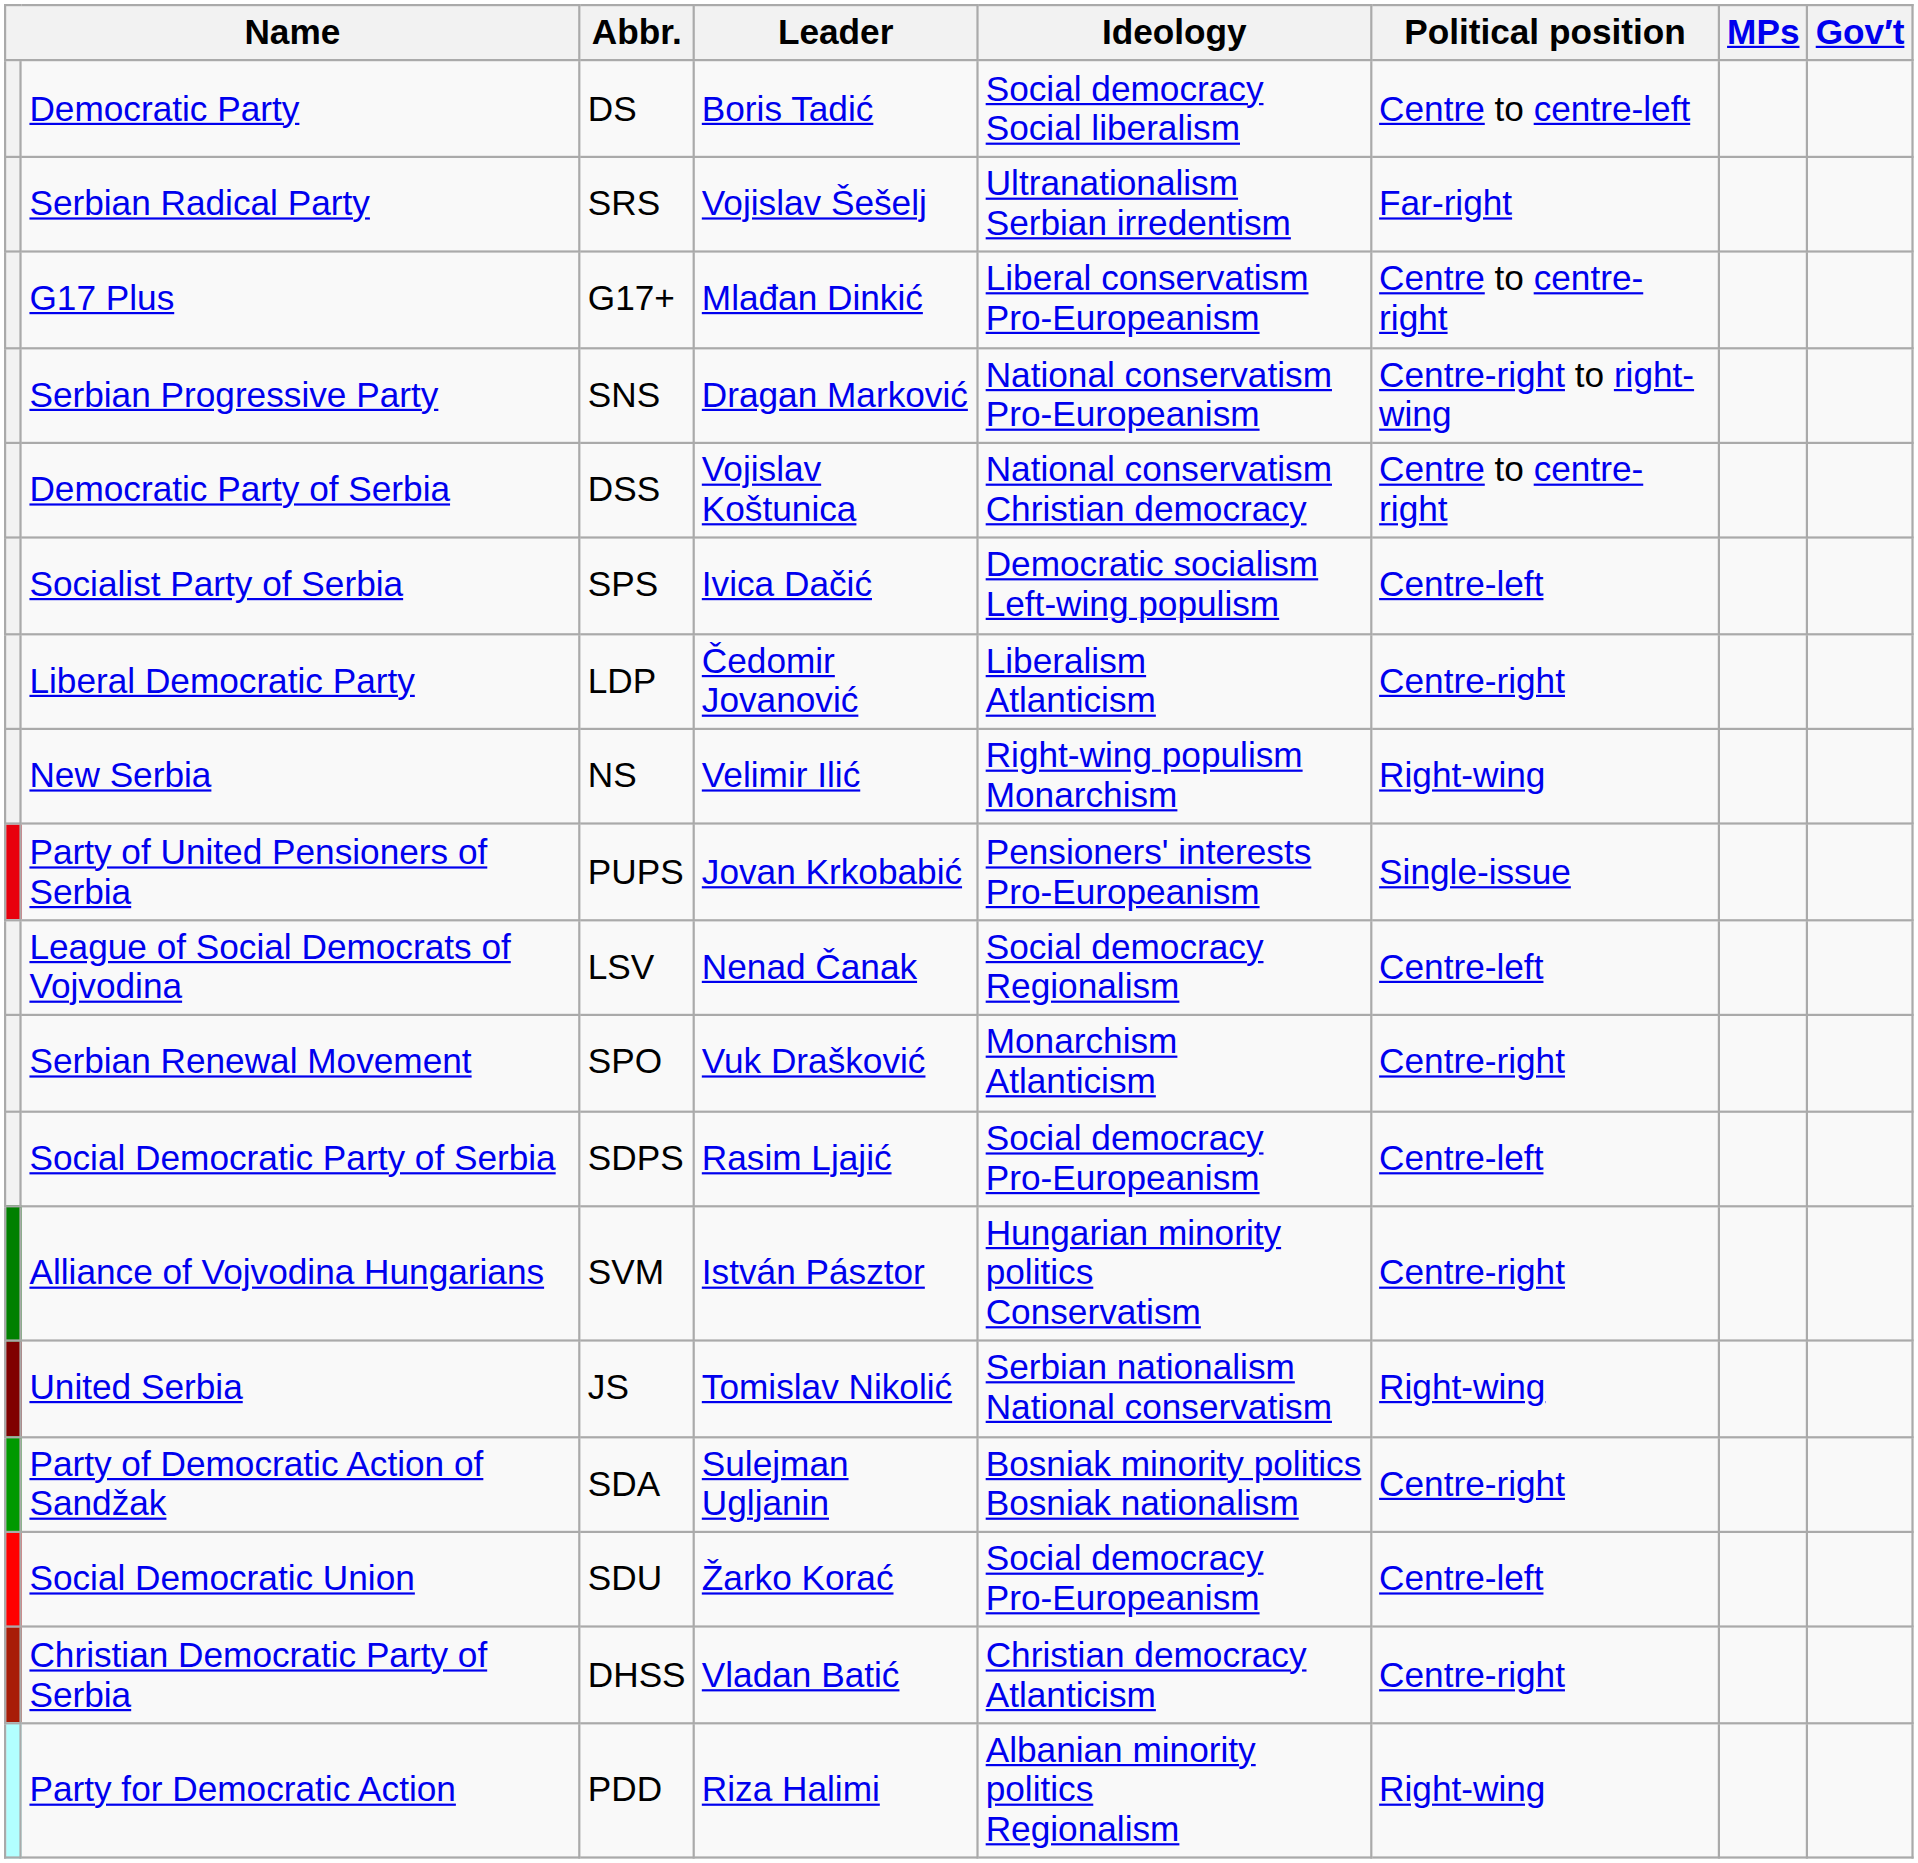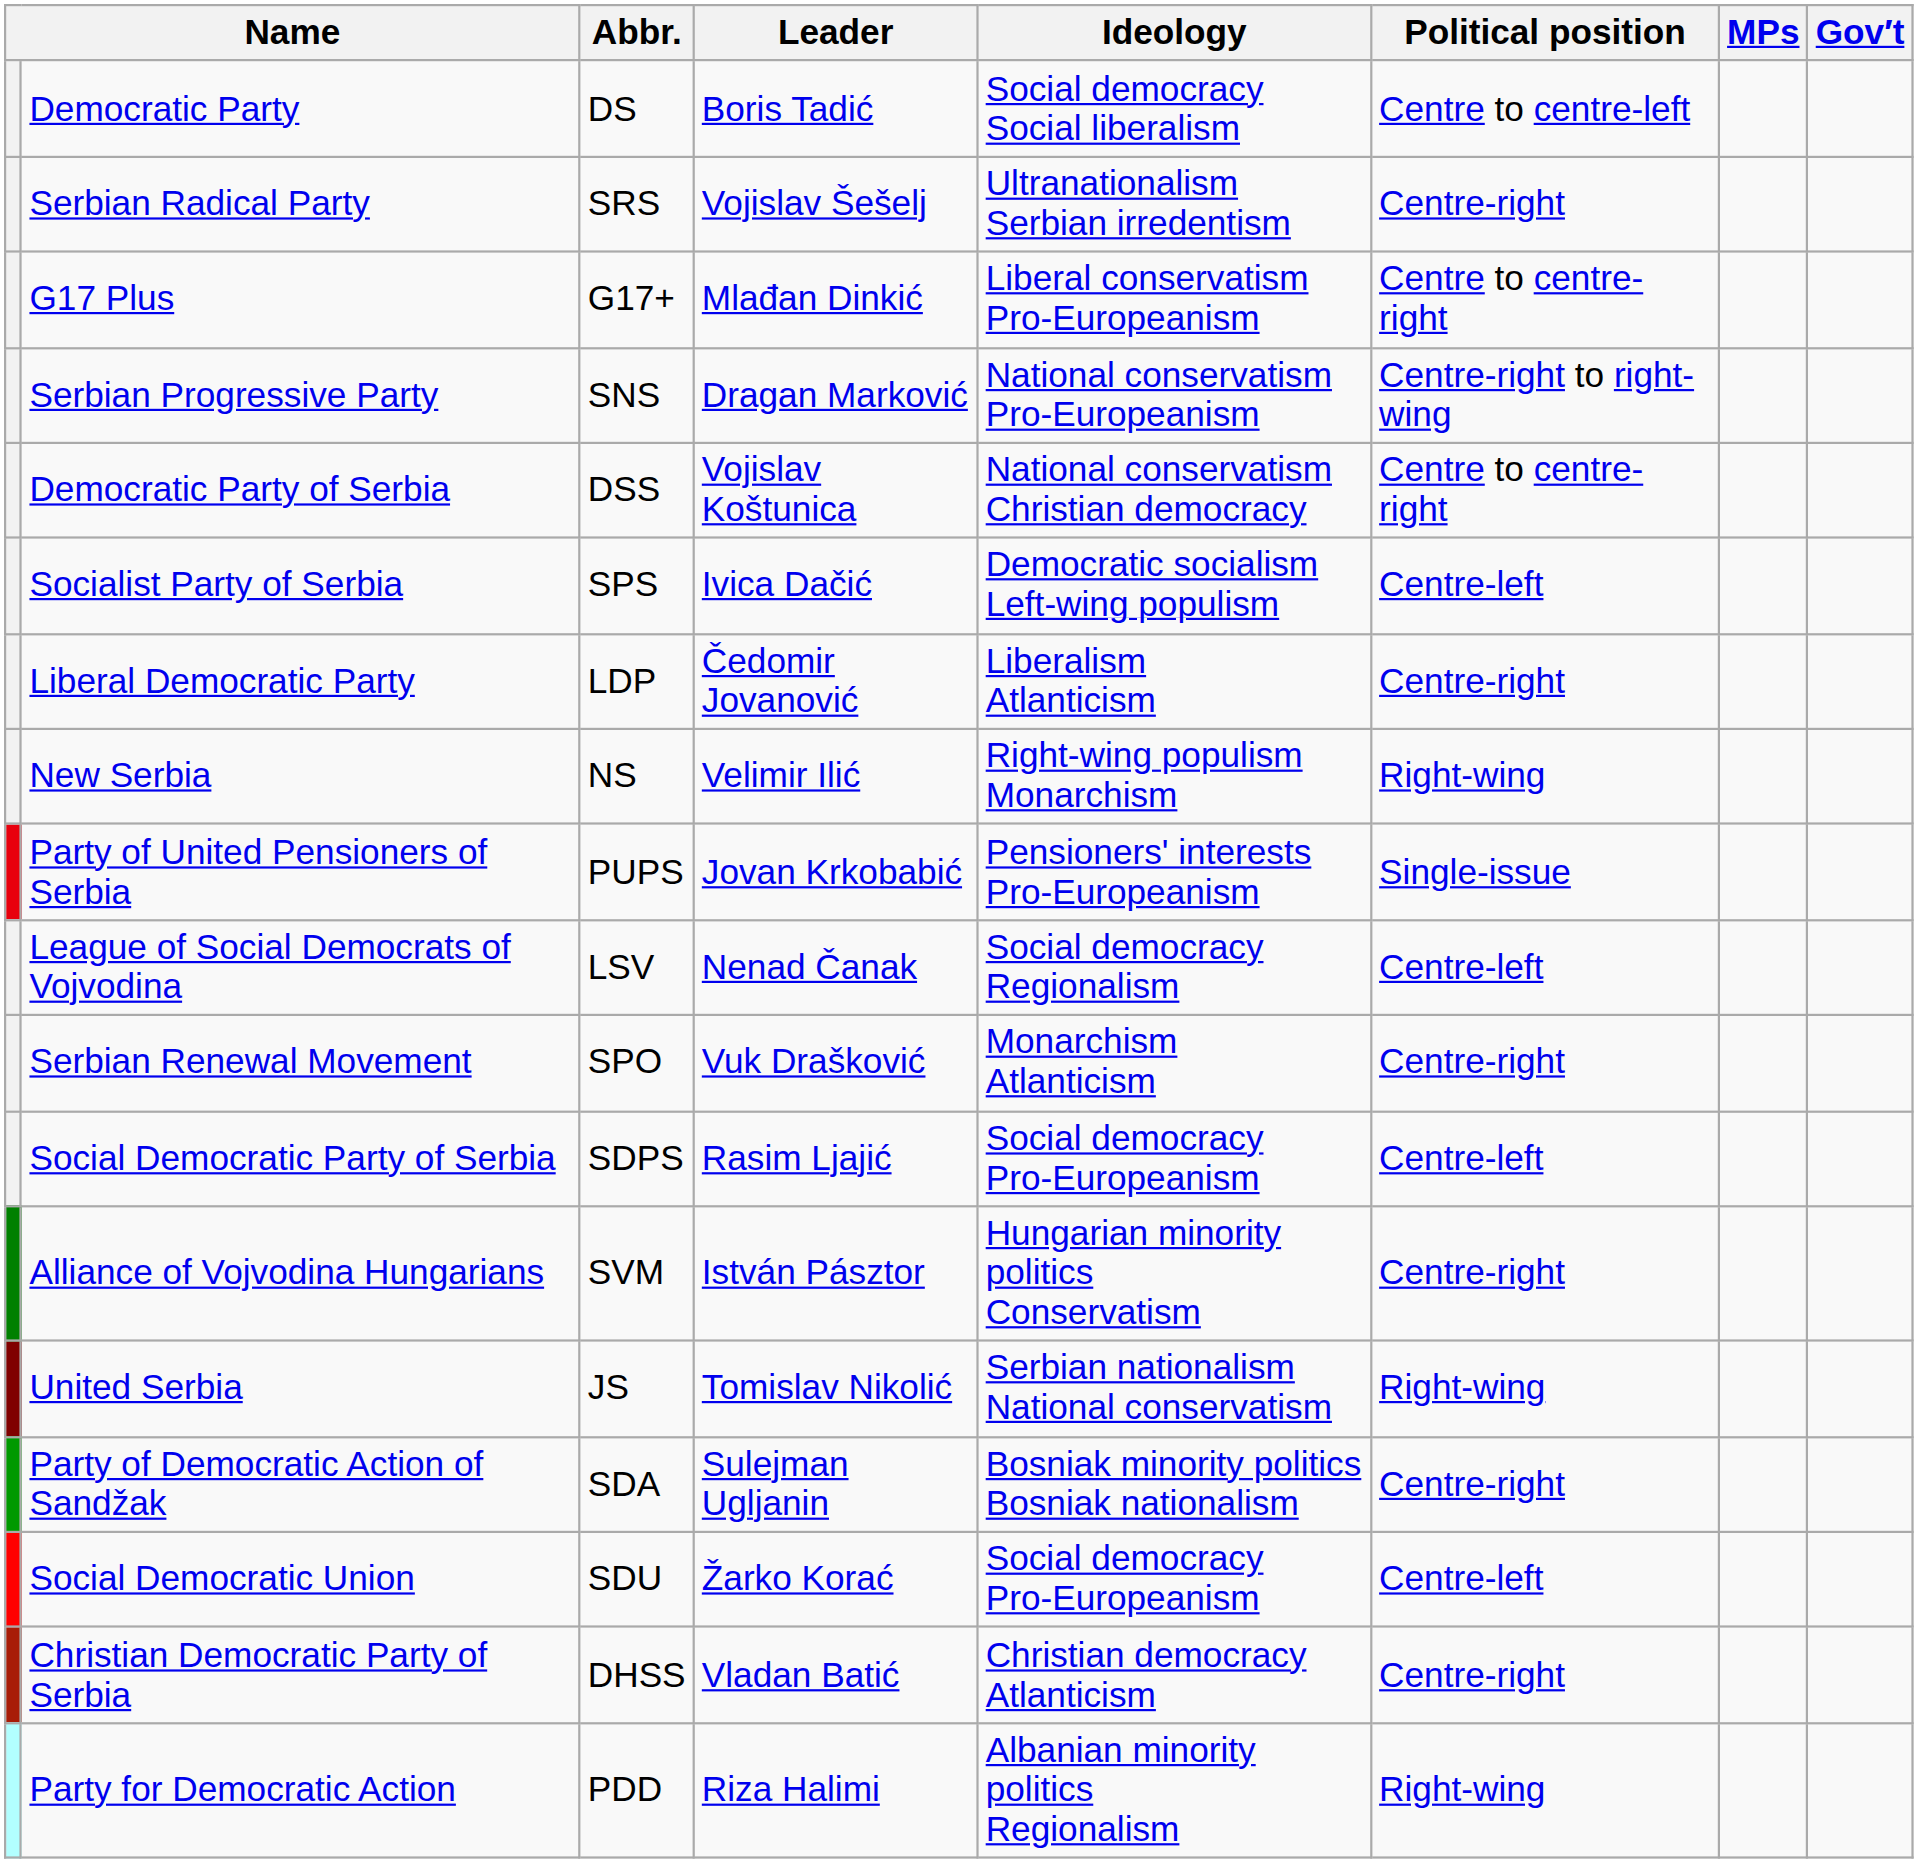Serbian Radical Party | Political position: Far-right -> Centre-right
